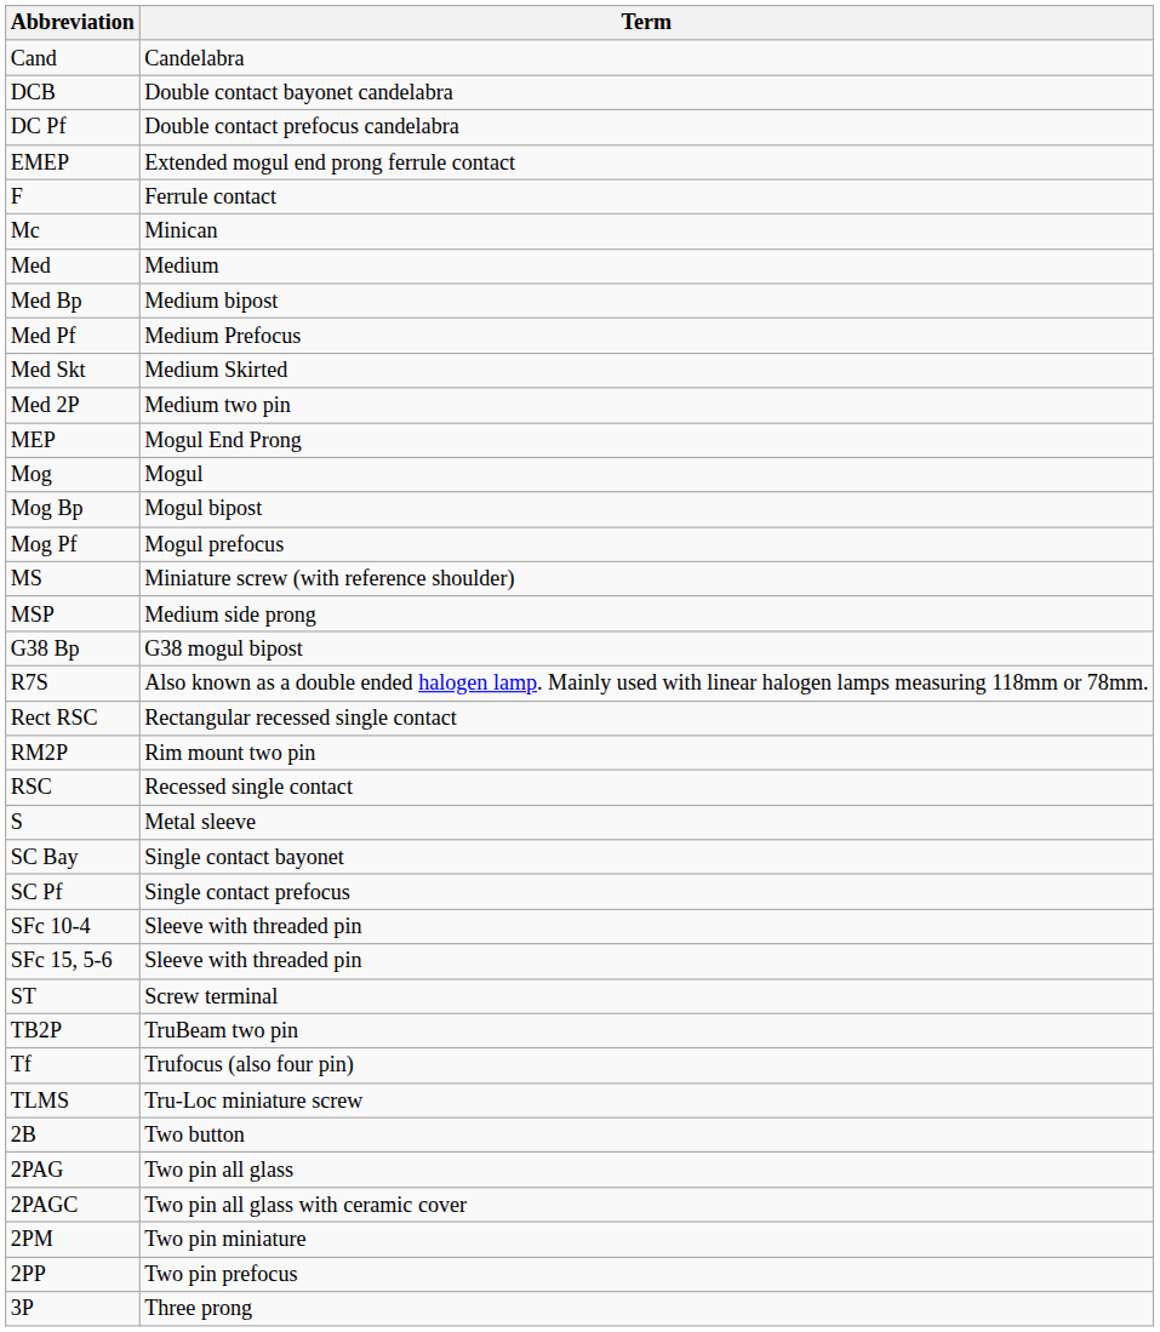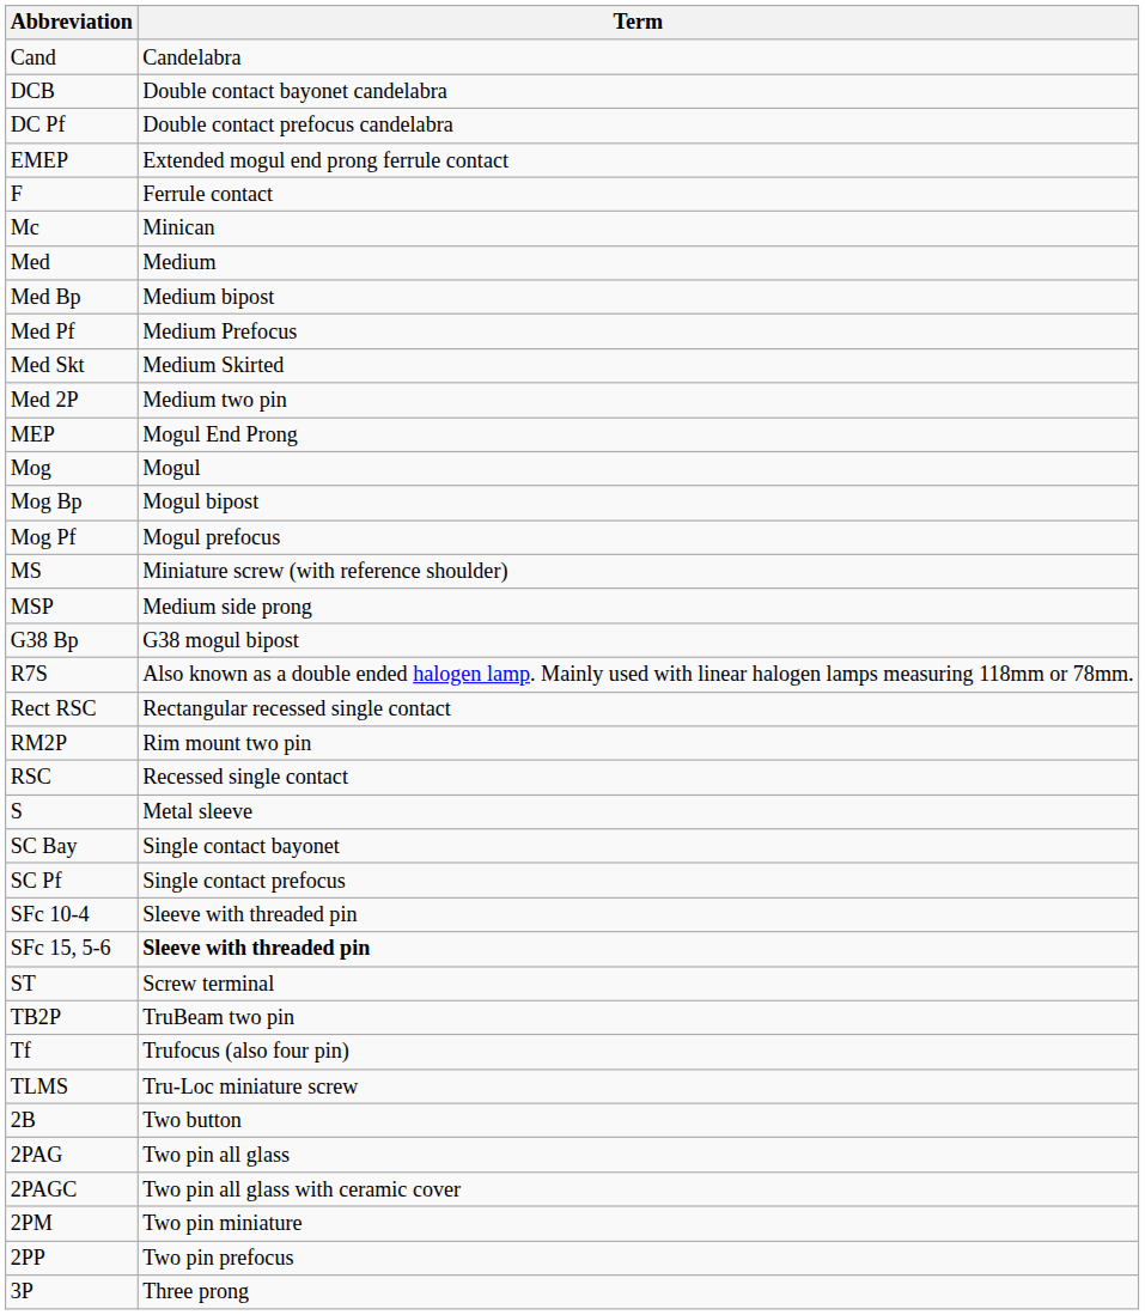SFc 15, 5-6 | Term: normal -> bold
